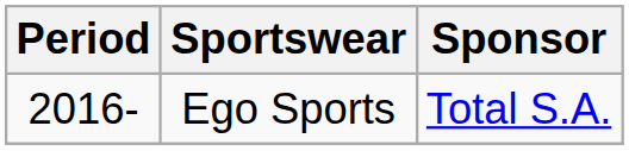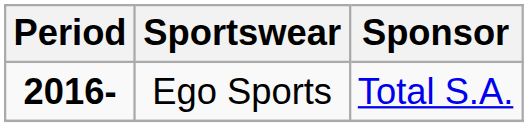row 2 | Period: normal -> bold
